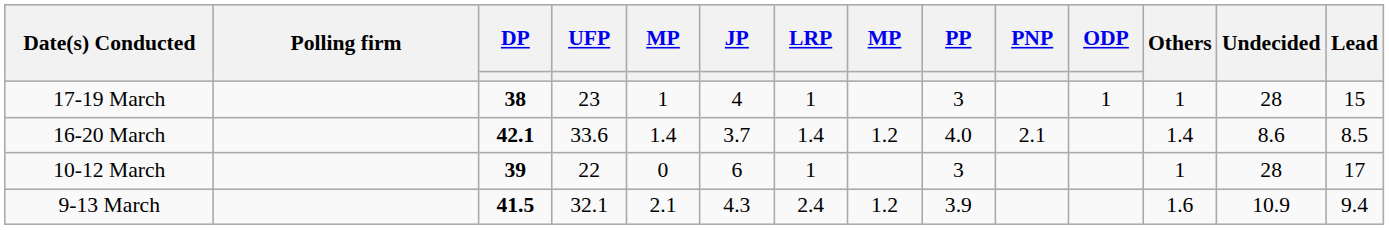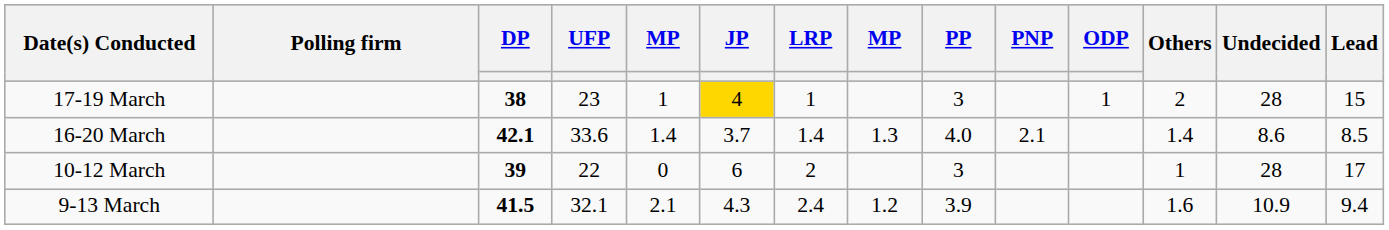17-19 March | JP: no background -> gold background
17-19 March | Others: 1 -> 2
16-20 March | column 8: 1.2 -> 1.3
10-12 March | LRP: 1 -> 2
